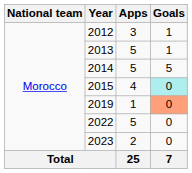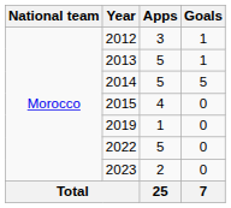2015 | Goals: paleturquoise background -> no background
2019 | Goals: lightsalmon background -> no background
